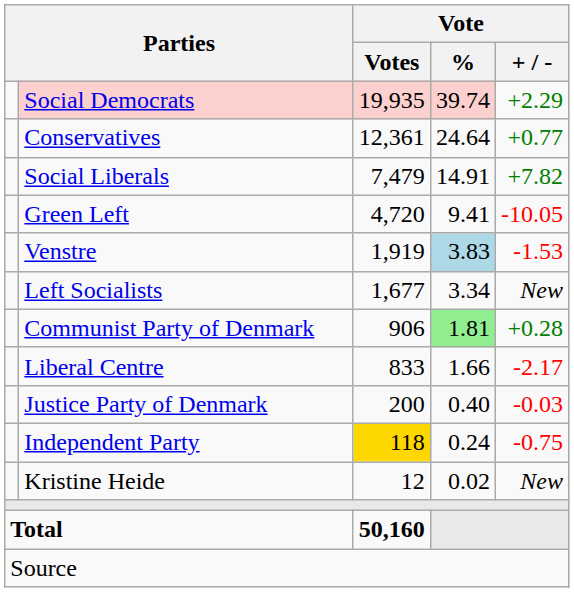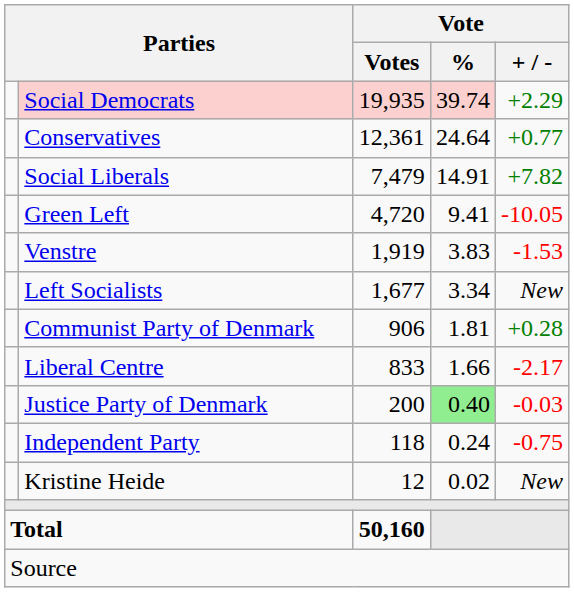Venstre | Vote / %: lightblue background -> no background
Communist Party of Denmark | Vote / %: lightgreen background -> no background
Justice Party of Denmark | Vote / %: no background -> lightgreen background
Independent Party | Vote / Votes: gold background -> no background
